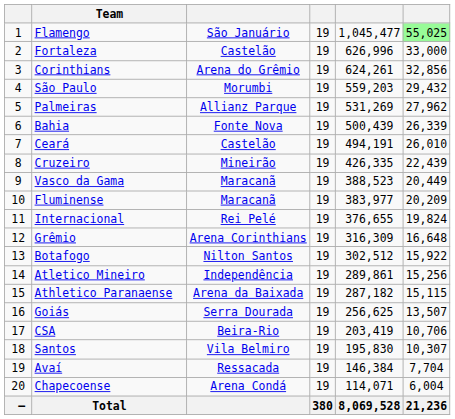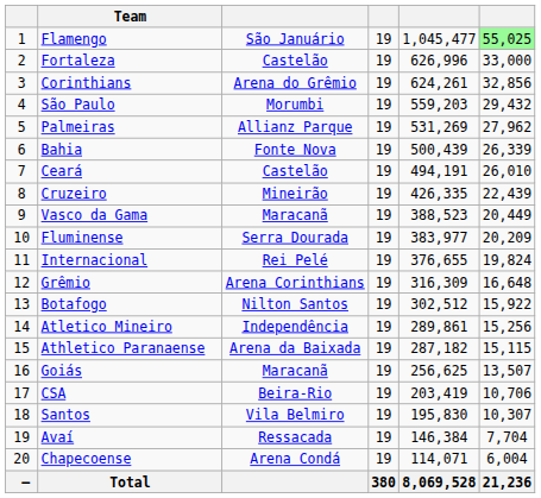Fluminense | column 3: Maracanã -> Serra Dourada
Goiás | column 3: Serra Dourada -> Maracanã
